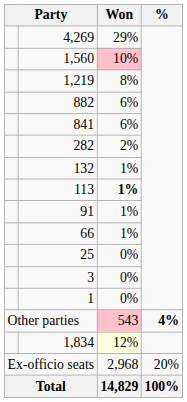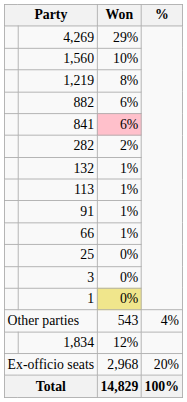1,560 | Won: pink background -> no background
841 | Won: no background -> pink background
113 | Won: bold -> normal
1 | Won: no background -> khaki background
Other parties | Won: pink background -> no background
Other parties | %: bold -> normal
1,834 | Won: lightyellow background -> no background
